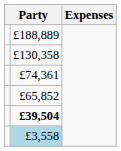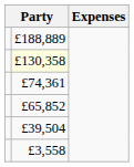£130,358 | column 2: no background -> lightyellow background
£39,504 | column 2: bold -> normal
£3,558 | column 2: lightblue background -> no background
